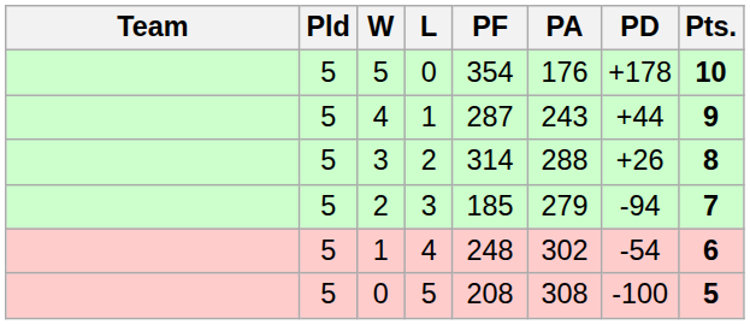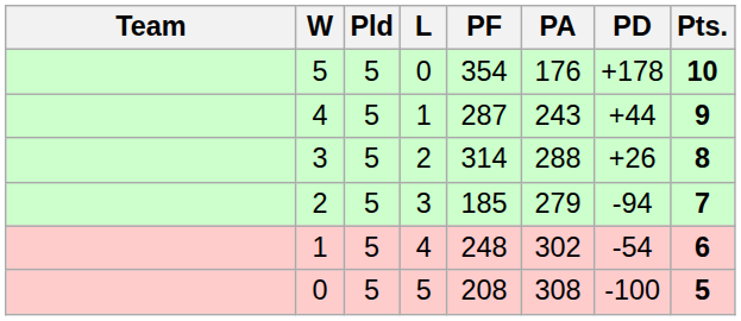columns swapped: Pld <-> W
